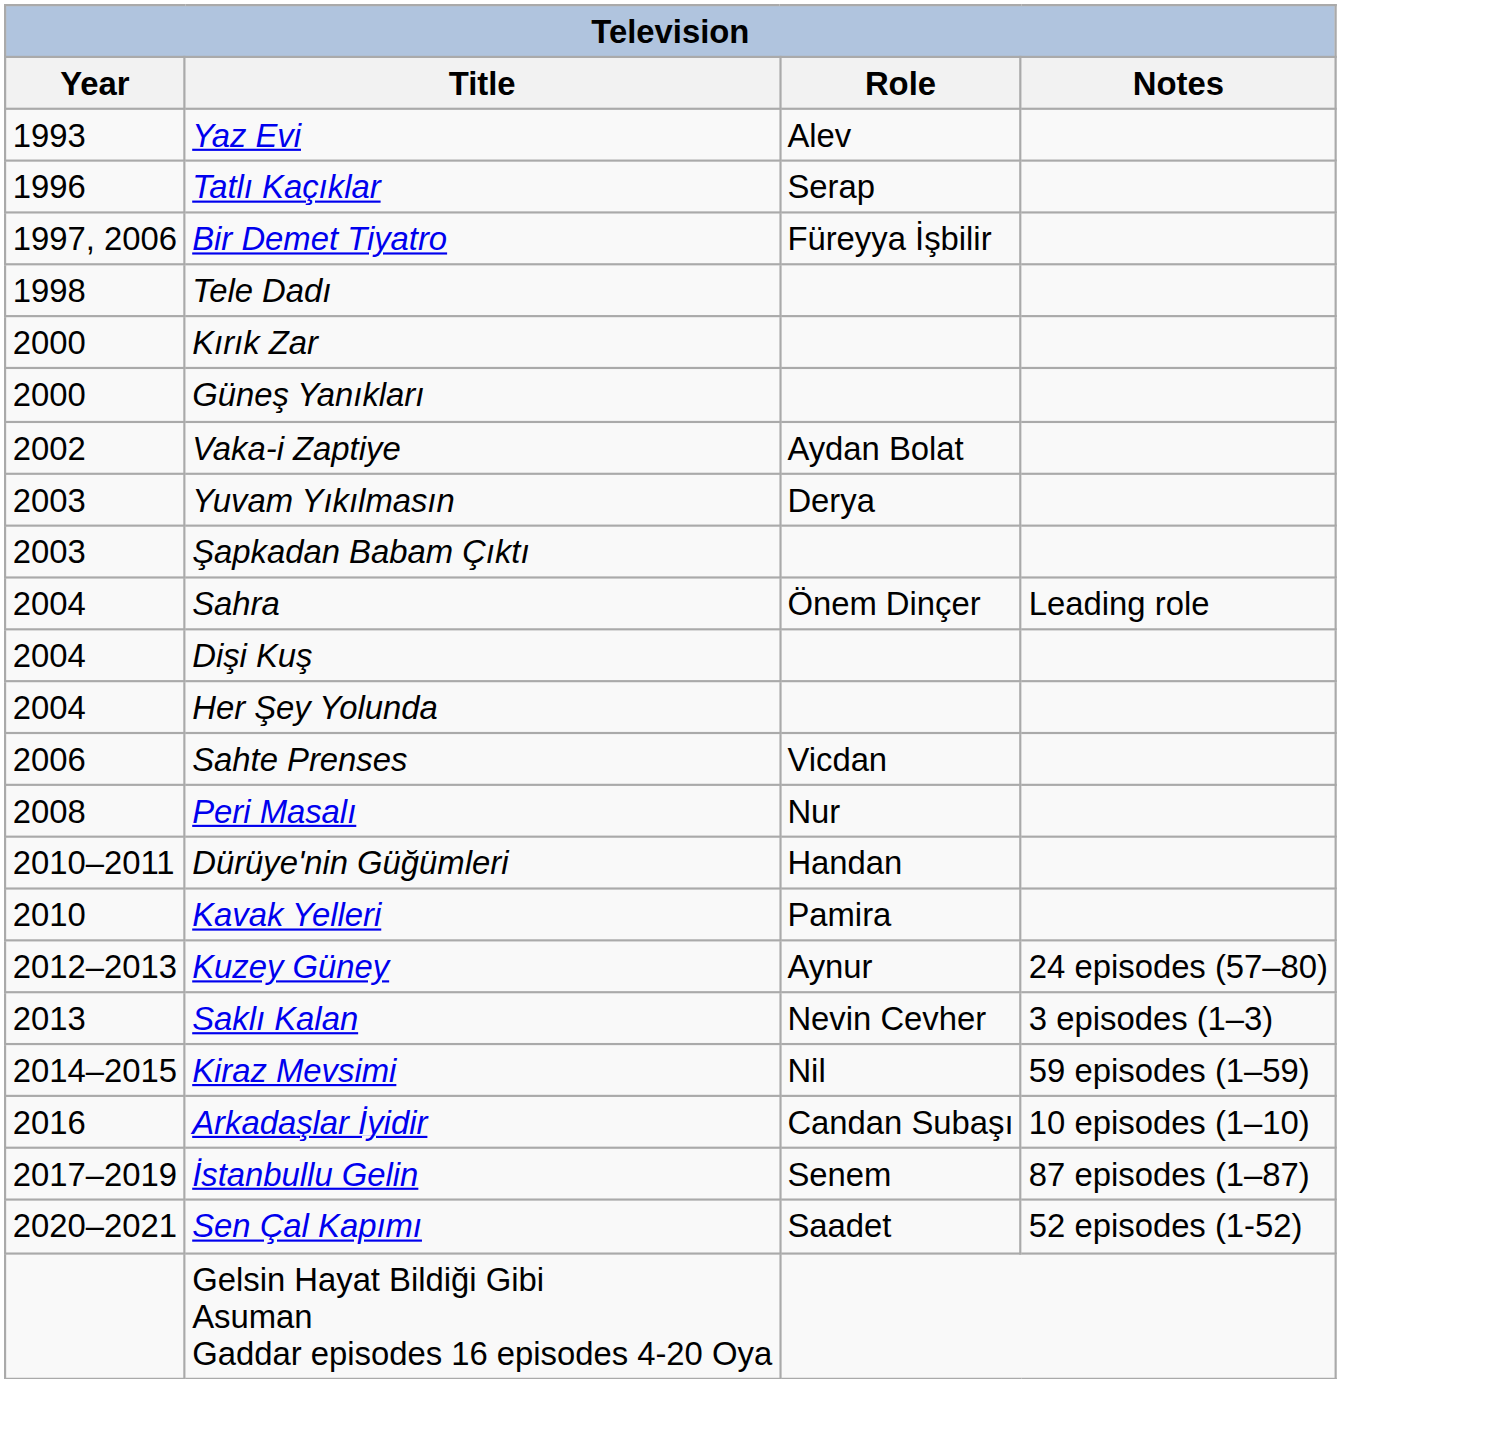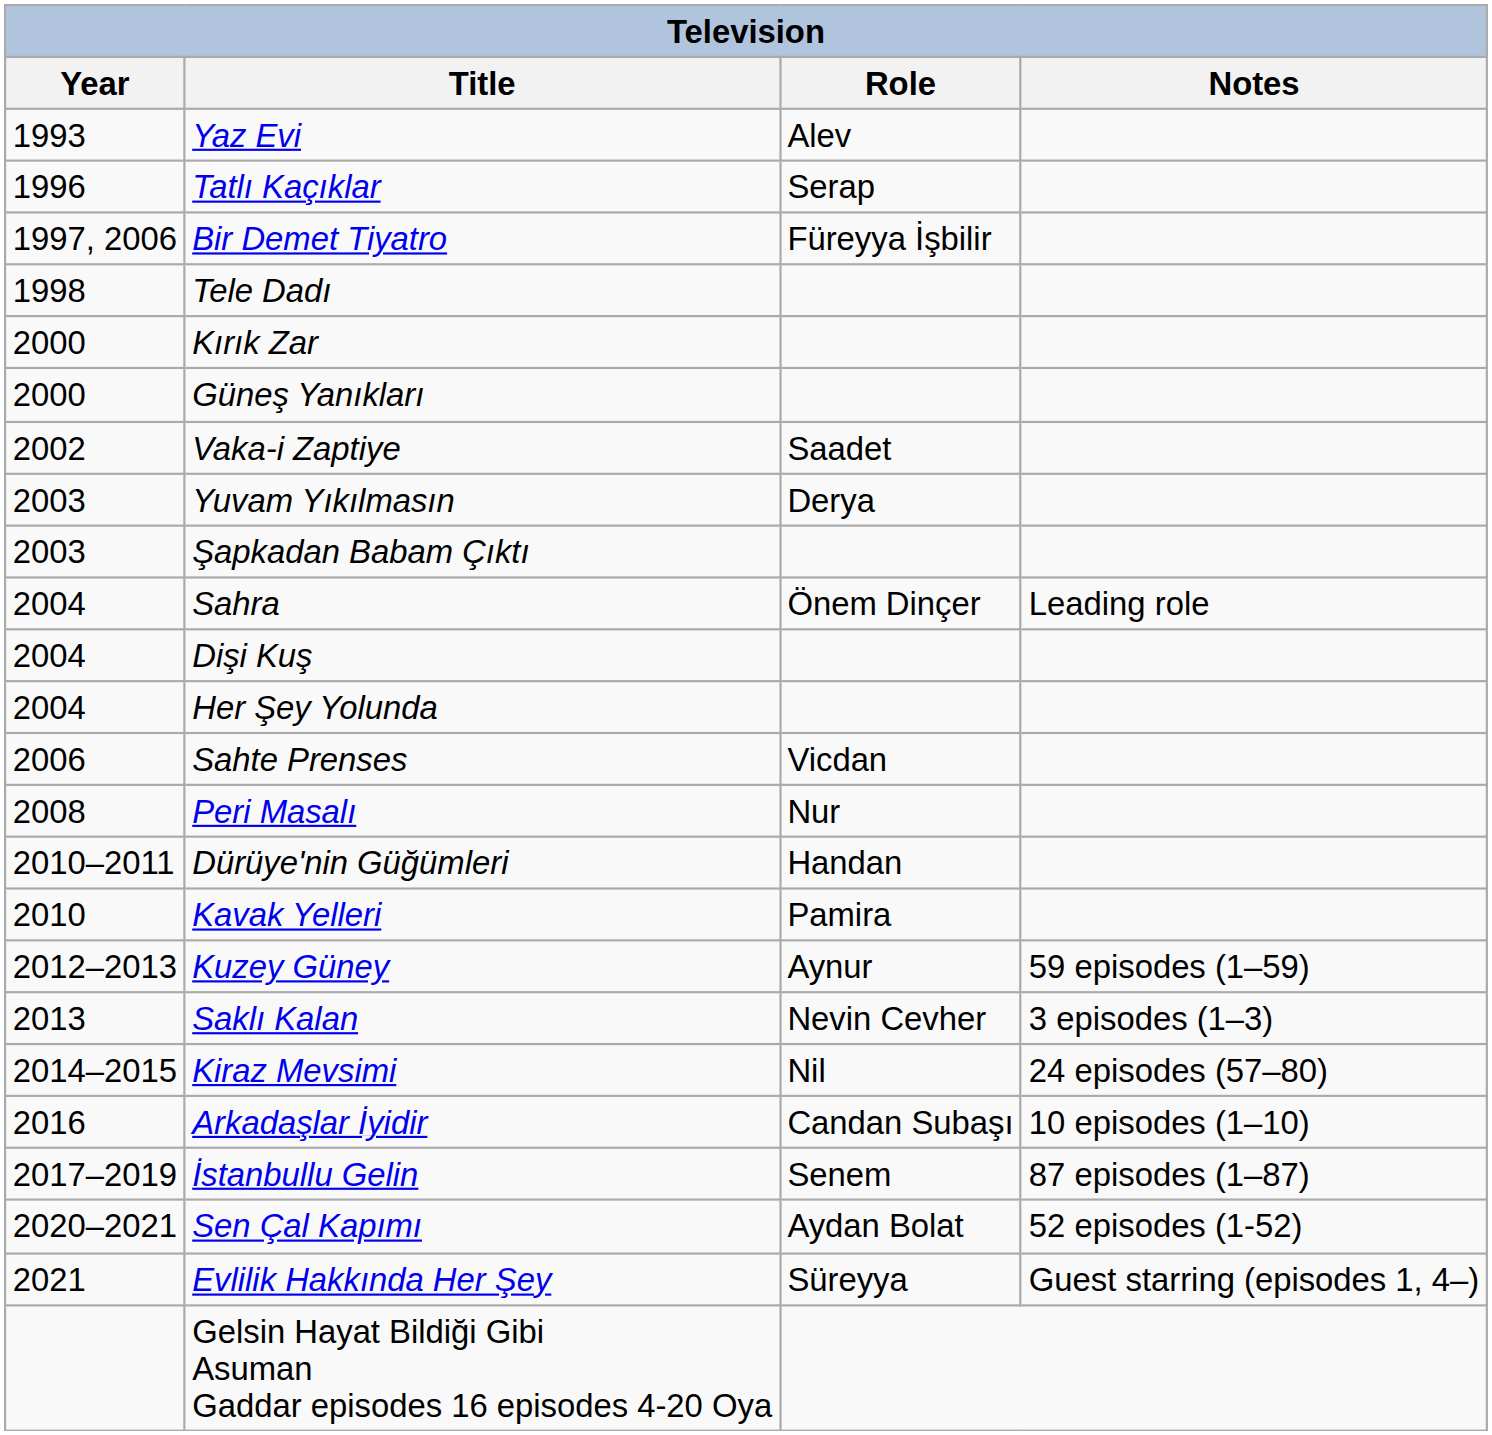Vaka-i Zaptiye | Role: Aydan Bolat -> Saadet
Kuzey Güney | Notes: 24 episodes (57–80) -> 59 episodes (1–59)
Kiraz Mevsimi | Notes: 59 episodes (1–59) -> 24 episodes (57–80)
Sen Çal Kapımı | Role: Saadet -> Aydan Bolat
+ row: 2021 | Evlilik Hakkında Her Şey | Süreyya | Guest starring (episodes 1, 4–)
